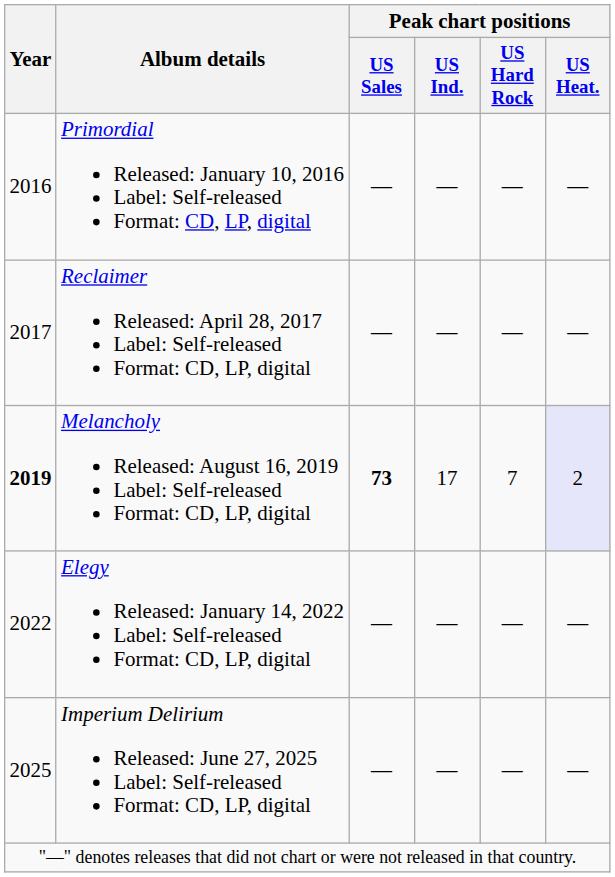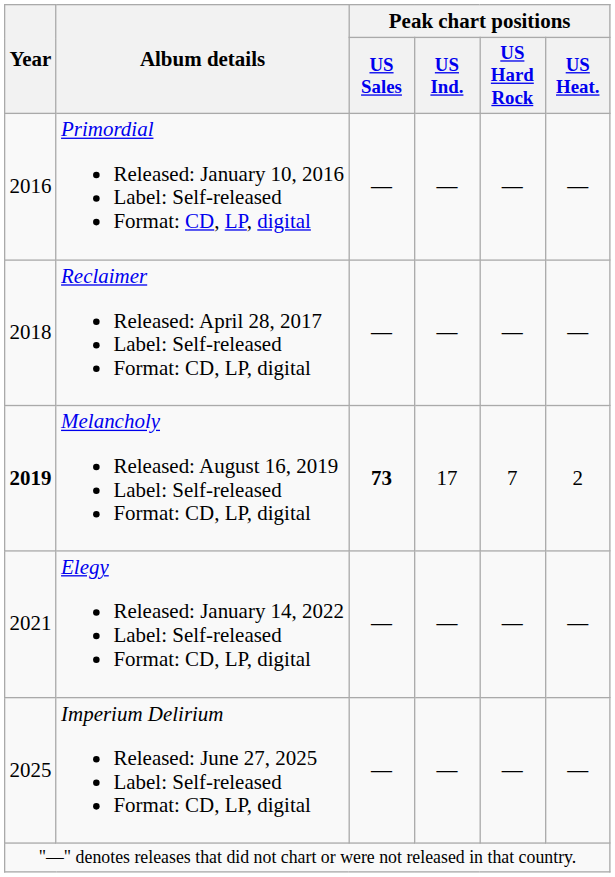row 4 | Year: 2017 -> 2018
row 5 | Peak chart positions / US Heat.: lavender background -> no background
row 6 | Year: 2022 -> 2021
